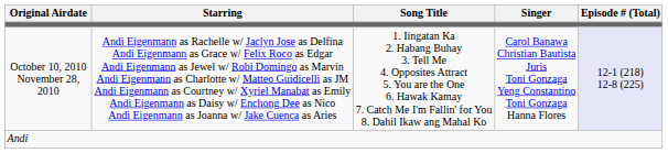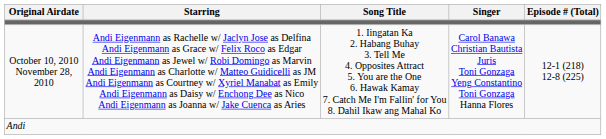October 10, 2010 November 28, 2010 | Episode # (Total): lavender background -> no background
